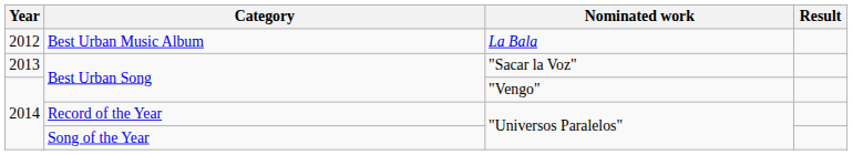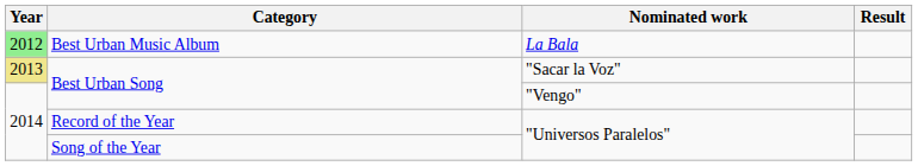Best Urban Music Album | Year: no background -> lightgreen background
Best Urban Song / "Sacar la Voz" | Year: no background -> khaki background
